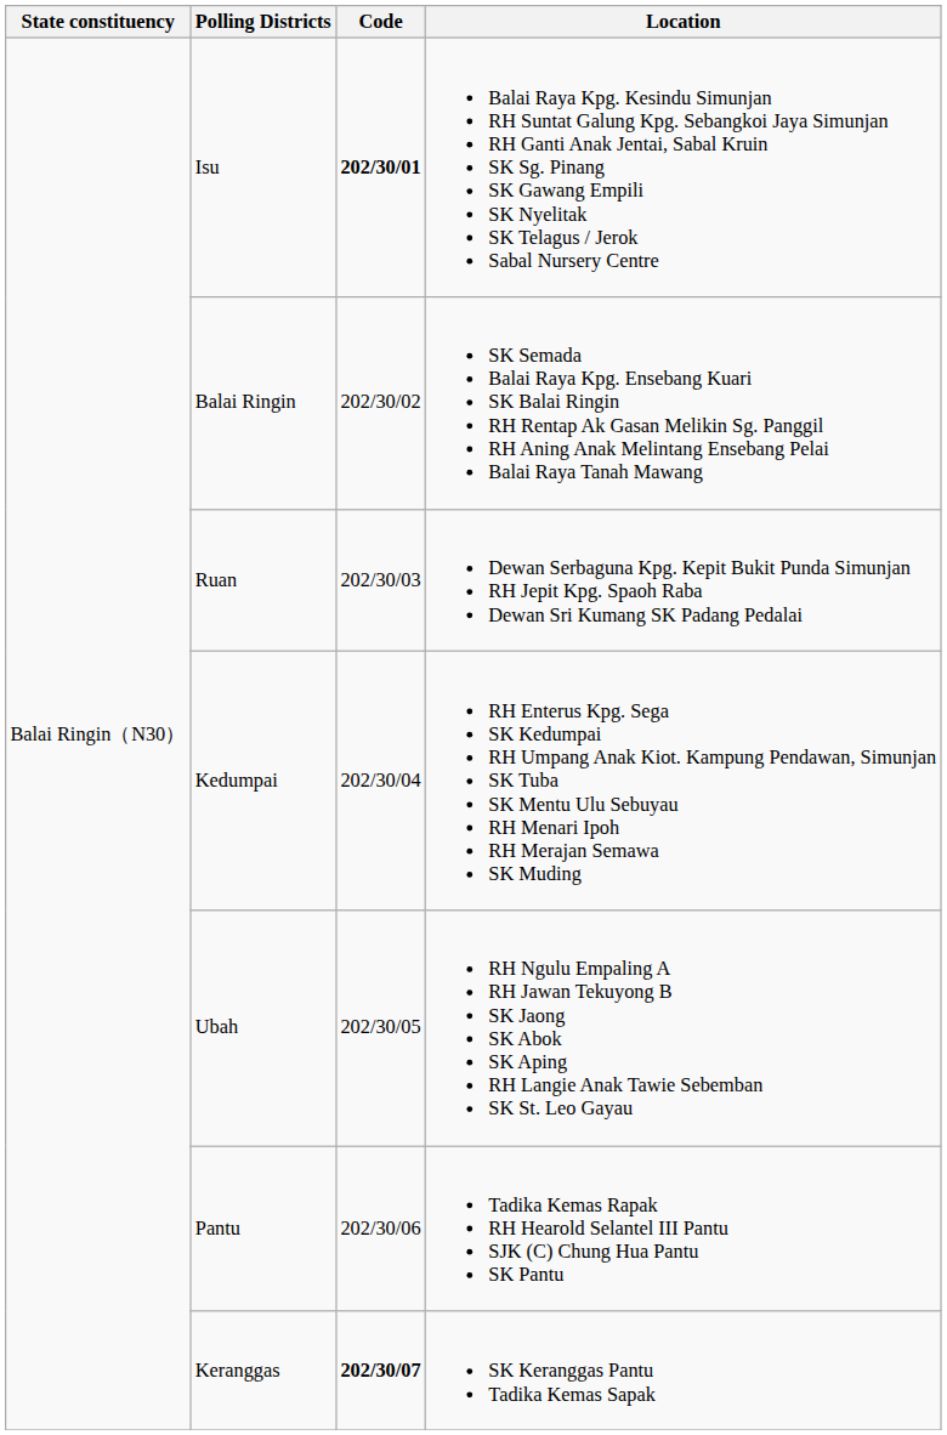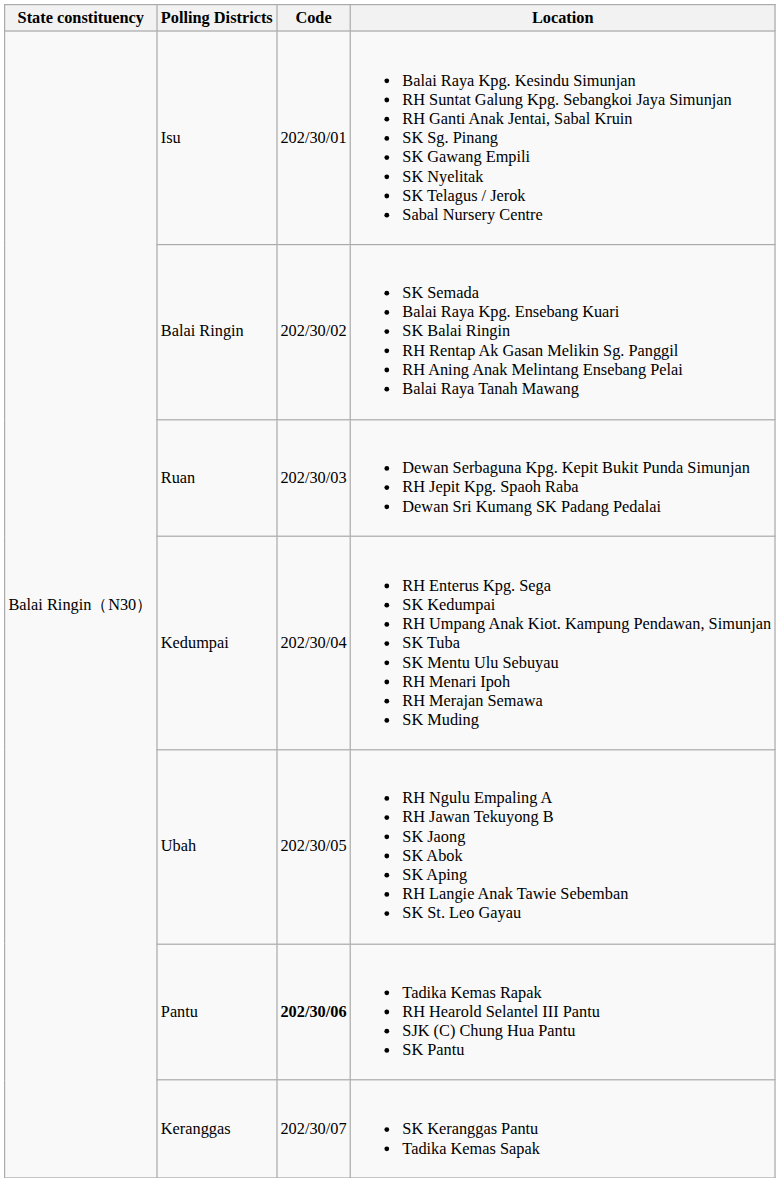Isu | Code: bold -> normal
Pantu | Code: normal -> bold
Keranggas | Code: bold -> normal
